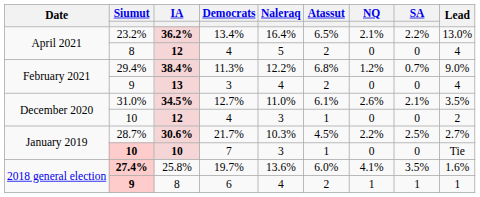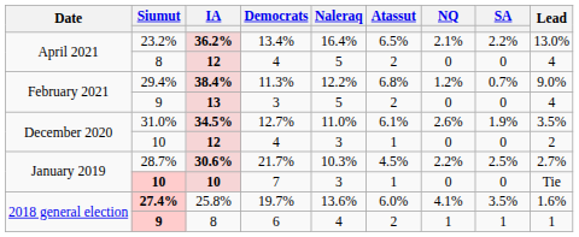13 | Naleraq: 4 -> 5
34.5% | SA: 2.1% -> 1.9%
